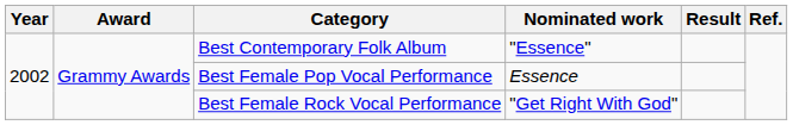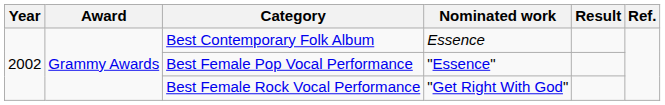Best Contemporary Folk Album | Nominated work: "Essence" -> Essence
Best Female Pop Vocal Performance | Nominated work: Essence -> "Essence"
